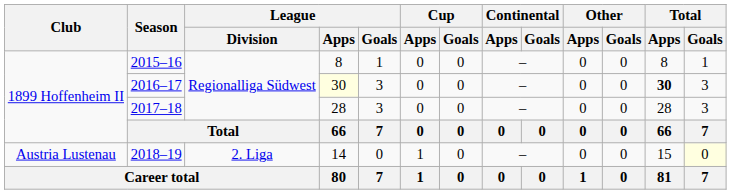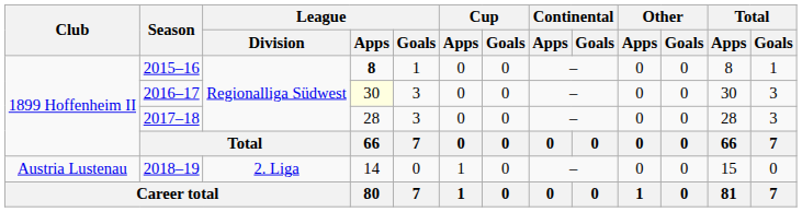2015–16 | League / Apps: normal -> bold
2016–17 | Total / Apps: bold -> normal
2018–19 | Total / Goals: lightyellow background -> no background
